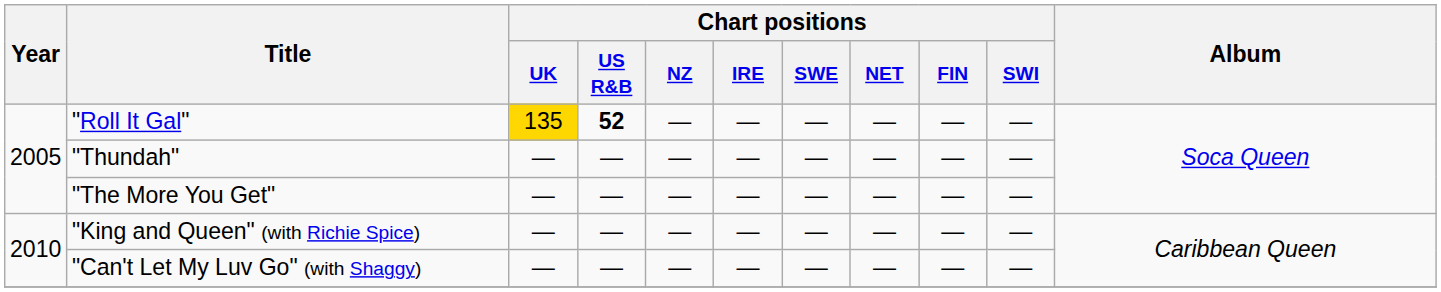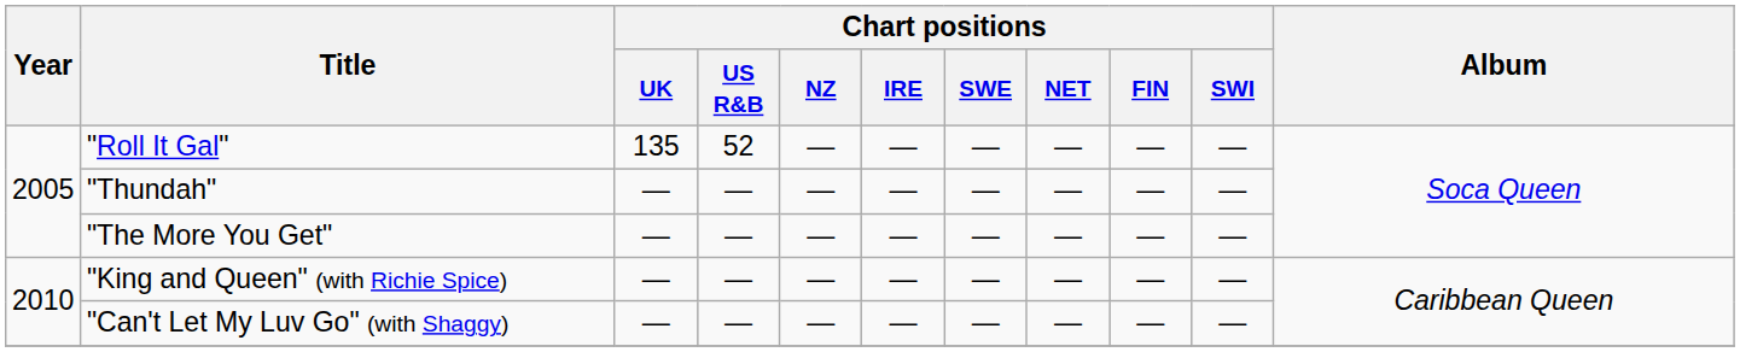"Roll It Gal" | Chart positions / UK: gold background -> no background
"Roll It Gal" | Chart positions / US R&B: bold -> normal
